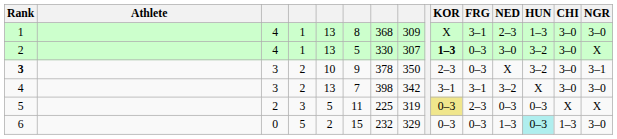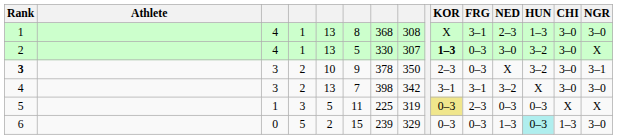row 2 | column 8: 309 -> 308
row 6 | column 3: 2 -> 1
row 7 | column 7: 232 -> 239
